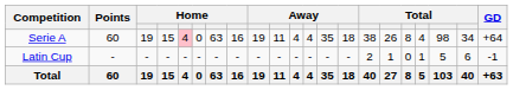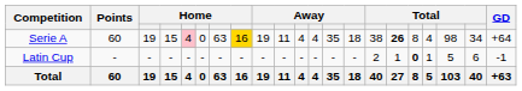Serie A | column 8: no background -> gold background
Serie A | column 16: normal -> bold
Latin Cup | column 17: normal -> bold
